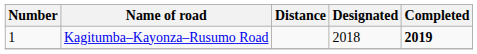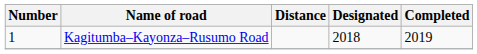Kagitumba–Kayonza–Rusumo Road | Completed: bold -> normal
